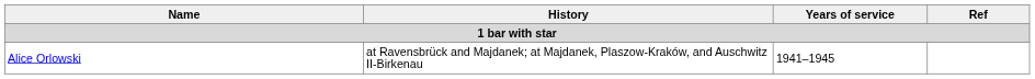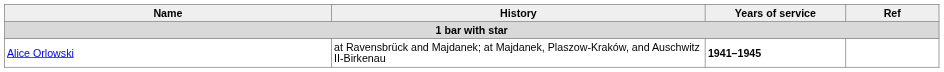Alice Orlowski | Years of service: normal -> bold
